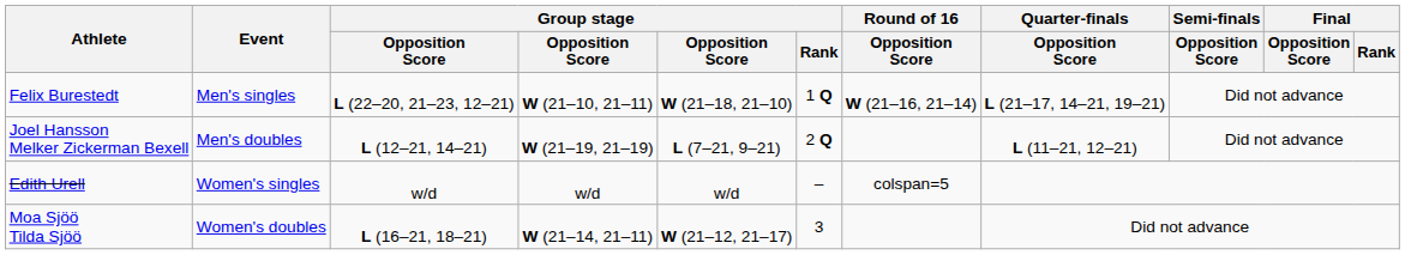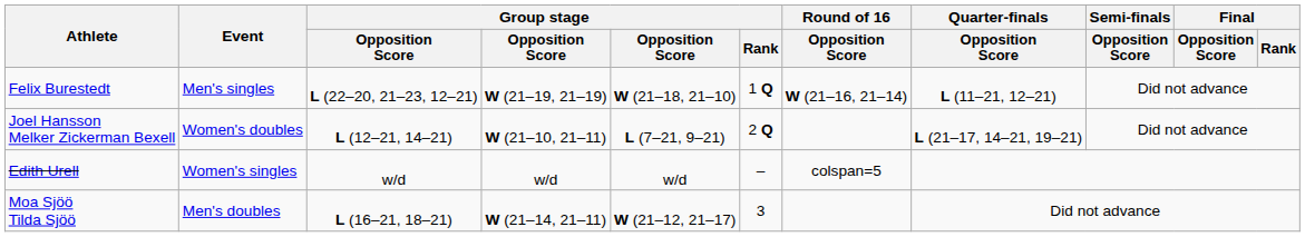Felix Burestedt | column 4: W (21–10, 21–11) -> W (21–19, 21–19)
Felix Burestedt | Quarter-finals / Opposition Score: L (21–17, 14–21, 19–21) -> L (11–21, 12–21)
Joel Hansson Melker Zickerman Bexell | Event: Men's doubles -> Women's doubles
Joel Hansson Melker Zickerman Bexell | column 4: W (21–19, 21–19) -> W (21–10, 21–11)
Joel Hansson Melker Zickerman Bexell | Quarter-finals / Opposition Score: L (11–21, 12–21) -> L (21–17, 14–21, 19–21)
Moa Sjöö Tilda Sjöö | Event: Women's doubles -> Men's doubles
